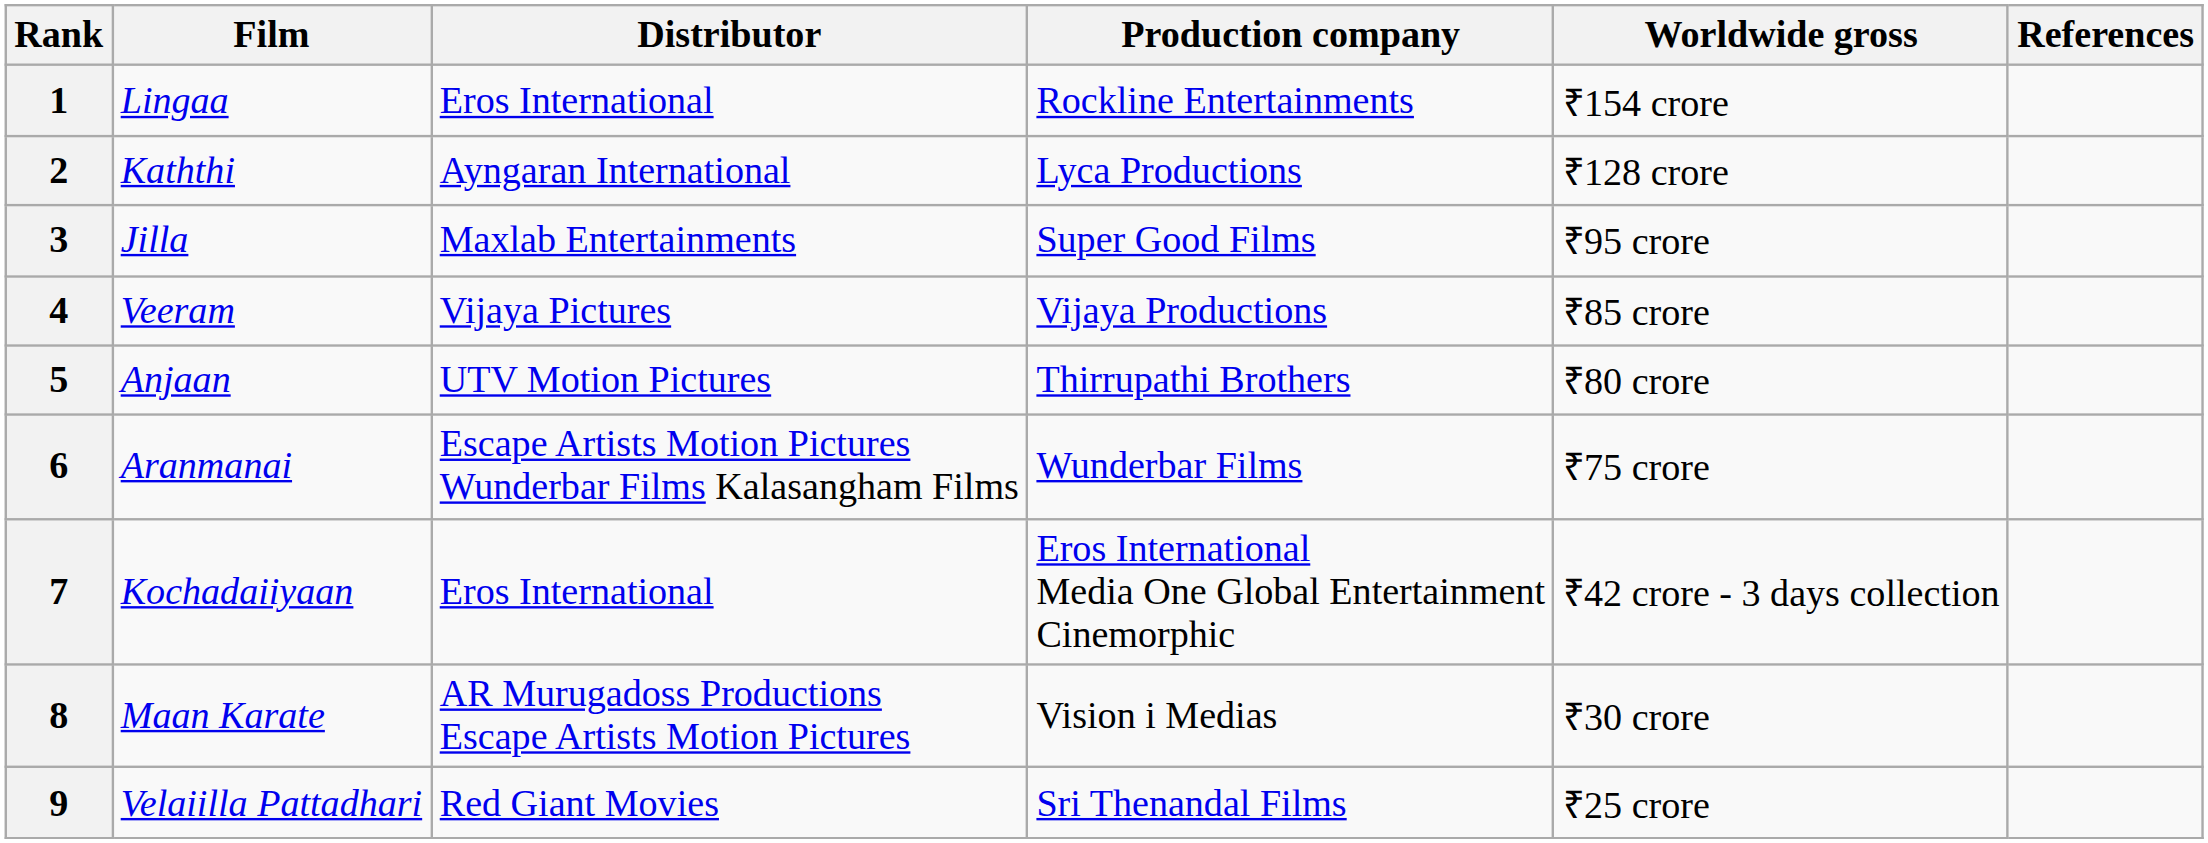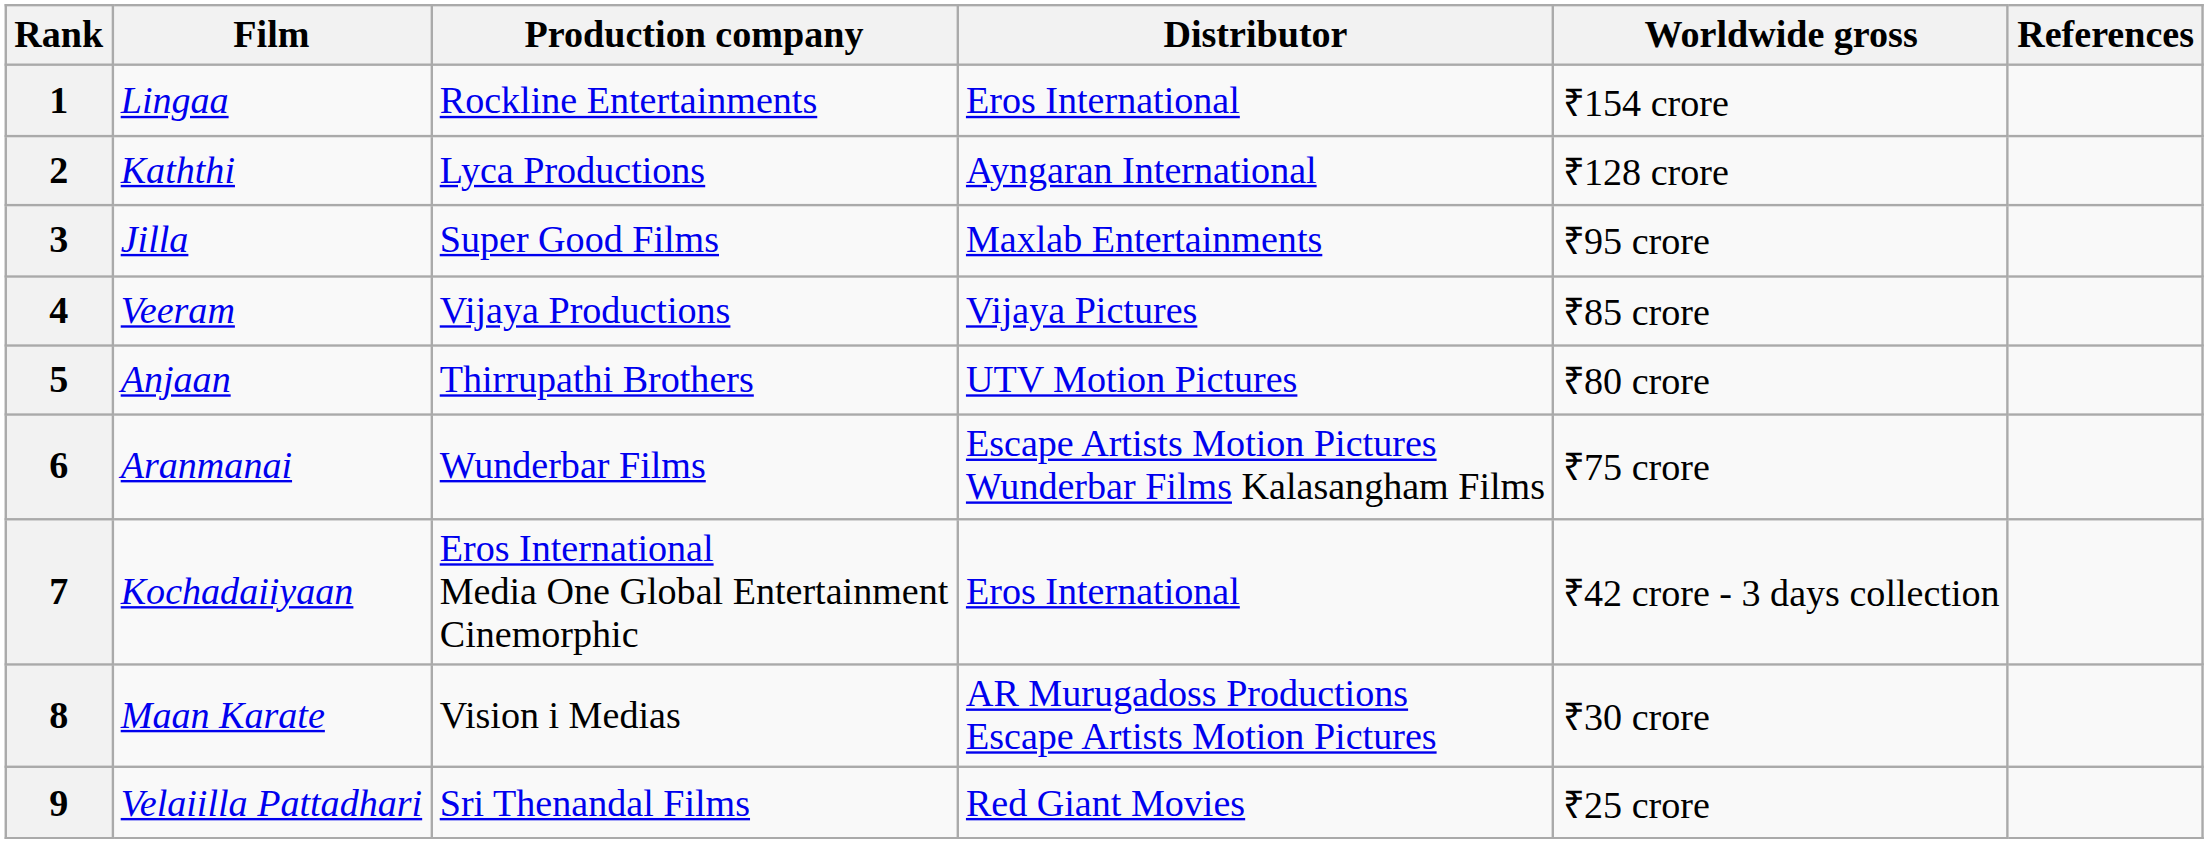columns swapped: Production company <-> Distributor
